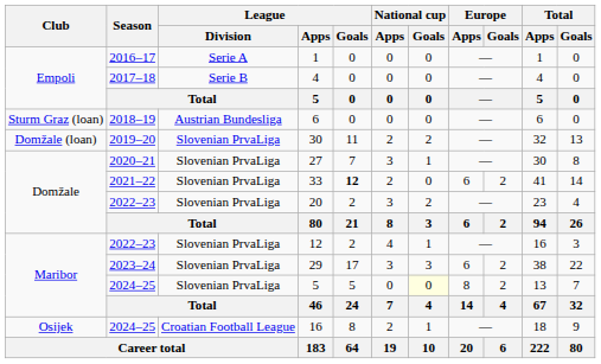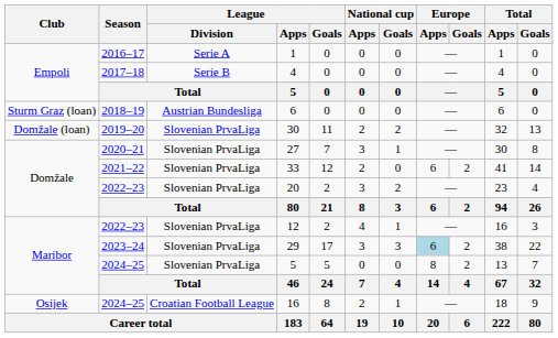33 | League / Goals: bold -> normal
29 | Europe / Apps: no background -> lightblue background
2024–25 / 5 | National cup / Goals: lightyellow background -> no background
